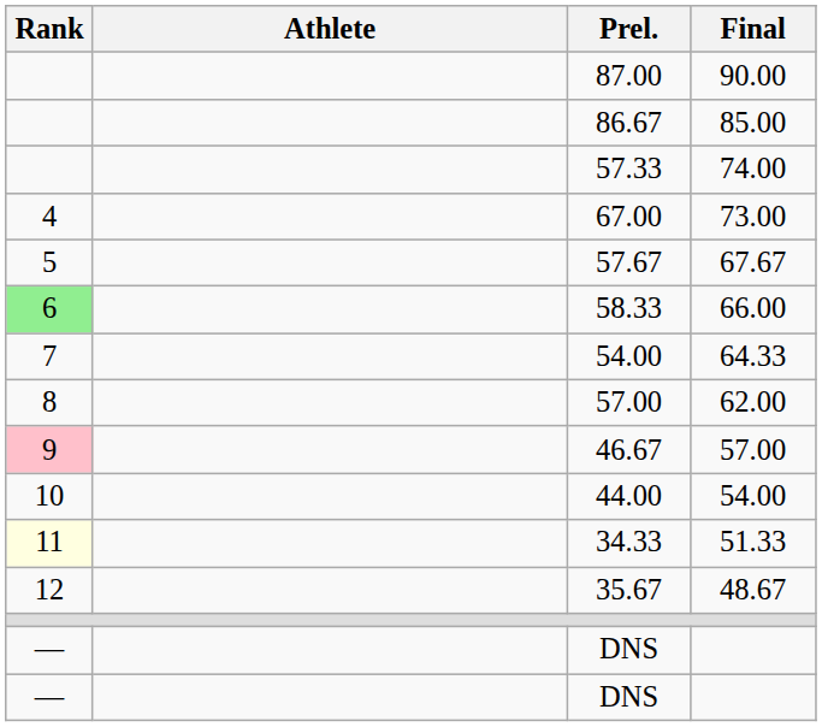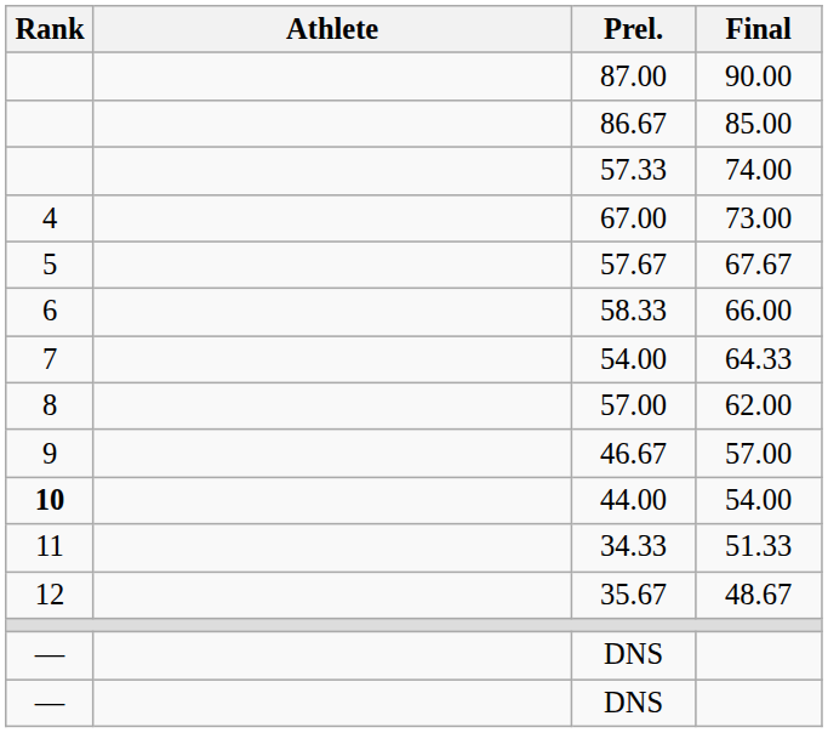58.33 | Rank: lightgreen background -> no background
46.67 | Rank: pink background -> no background
44.00 | Rank: normal -> bold
34.33 | Rank: lightyellow background -> no background
